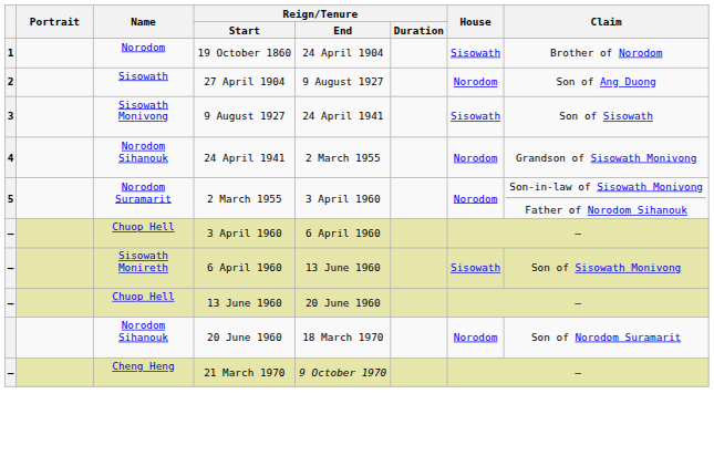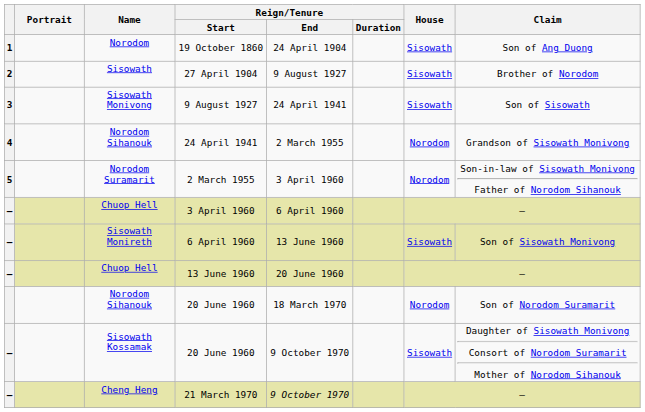19 October 1860 | Claim: Brother of Norodom -> Son of Ang Duong
27 April 1904 | House: Norodom -> Sisowath
27 April 1904 | Claim: Son of Ang Duong -> Brother of Norodom
+ row: — | Sisowath Kossamak | 20 June 1960 | 9 October 1970 | Sisowath | Daughter of Sisowath Monivong Consort of Norodom Suramarit Mother of Norodom Sihanouk
